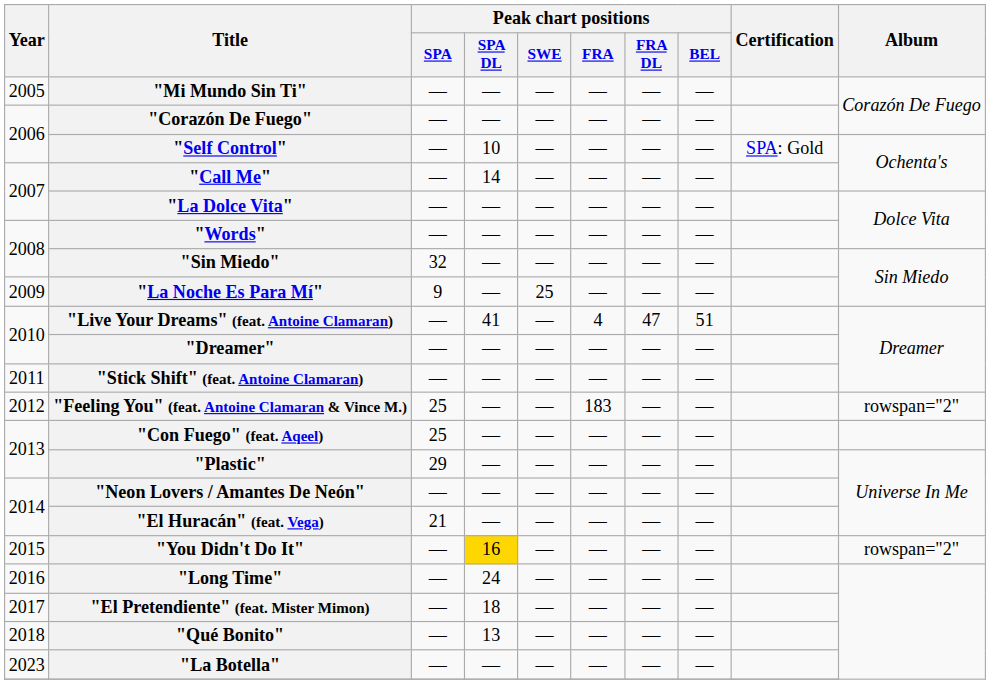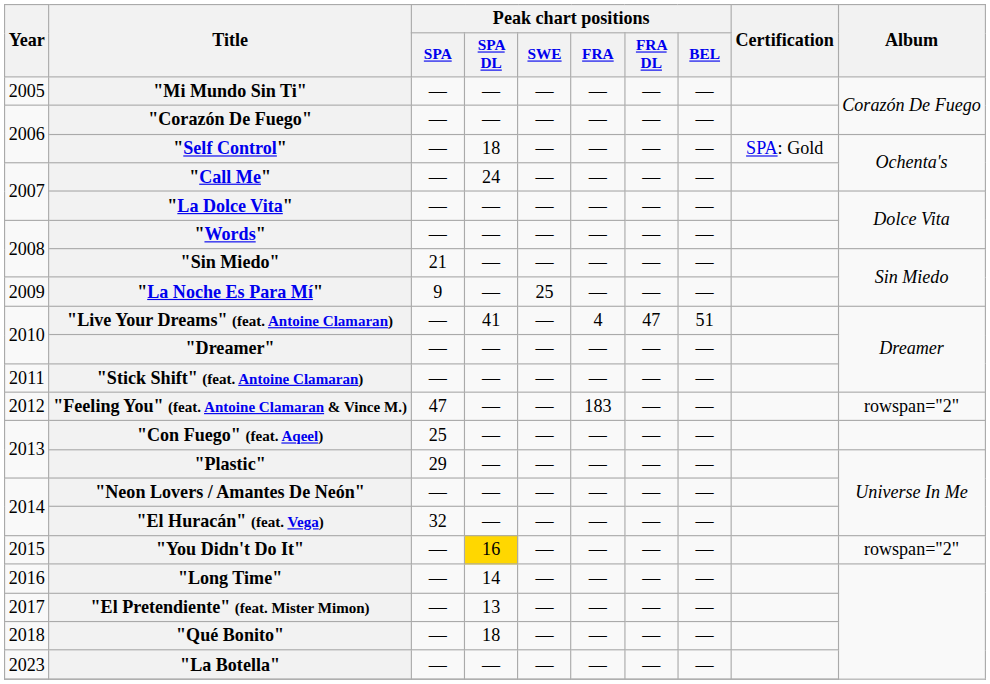"Self Control" | Peak chart positions / SPA DL: 10 -> 18
"Call Me" | Peak chart positions / SPA DL: 14 -> 24
"Sin Miedo" | Peak chart positions / SPA: 32 -> 21
"Feeling You" (feat. Antoine Clamaran & Vince M.) | Peak chart positions / SPA: 25 -> 47
"El Huracán" (feat. Vega) | Peak chart positions / SPA: 21 -> 32
"Long Time" | Peak chart positions / SPA DL: 24 -> 14
"El Pretendiente" (feat. Mister Mimon) | Peak chart positions / SPA DL: 18 -> 13
"Qué Bonito" | Peak chart positions / SPA DL: 13 -> 18
